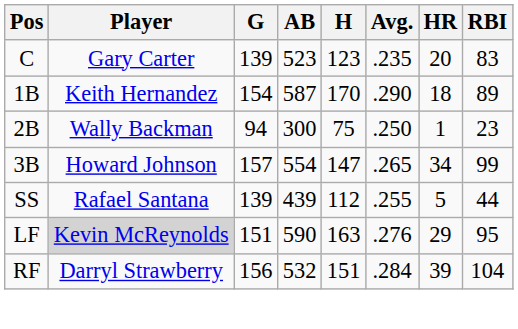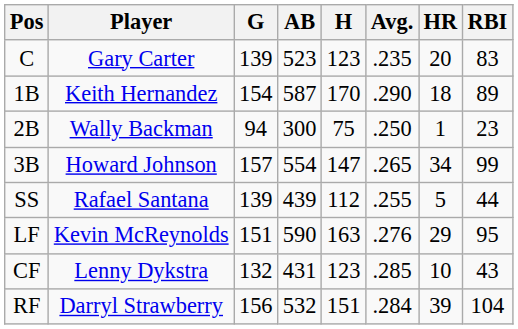LF | Player: lightgrey background -> no background
+ row: CF | Lenny Dykstra | 132 | 431 | 123 | .285 | 10 | 43
